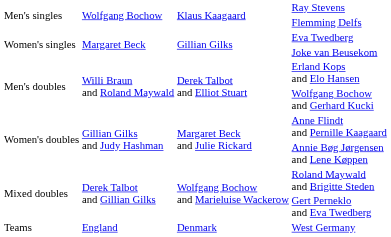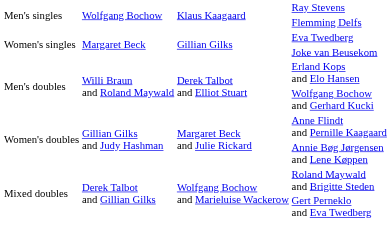- row: Teams | England | Denmark | West Germany
